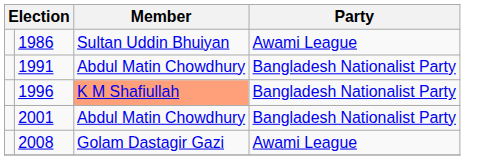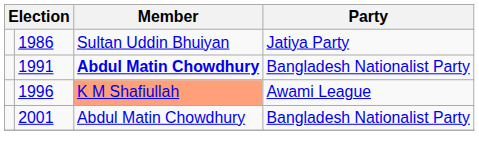1986 | Party: Awami League -> Jatiya Party
1991 | Member: normal -> bold
1996 | Party: Bangladesh Nationalist Party -> Awami League
- row: 2008 | Golam Dastagir Gazi | Awami League
